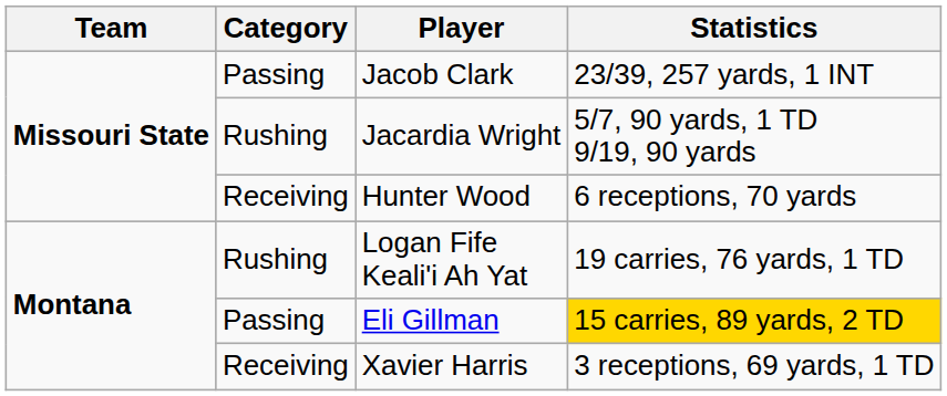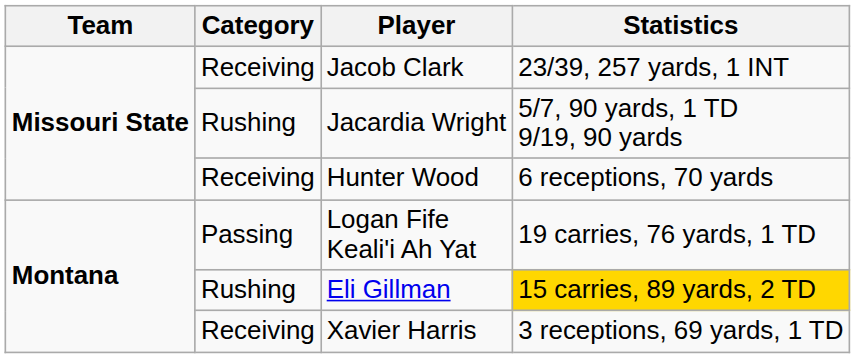Jacob Clark | Category: Passing -> Receiving
Logan Fife Keali'i Ah Yat | Category: Rushing -> Passing
Eli Gillman | Category: Passing -> Rushing
